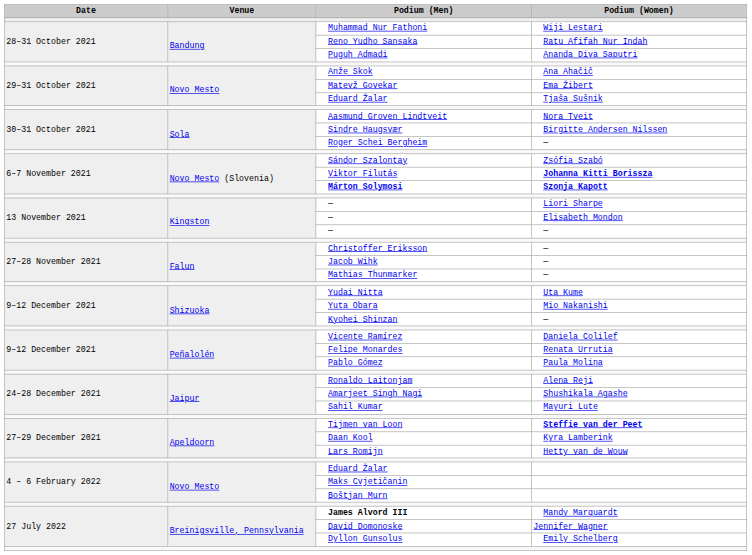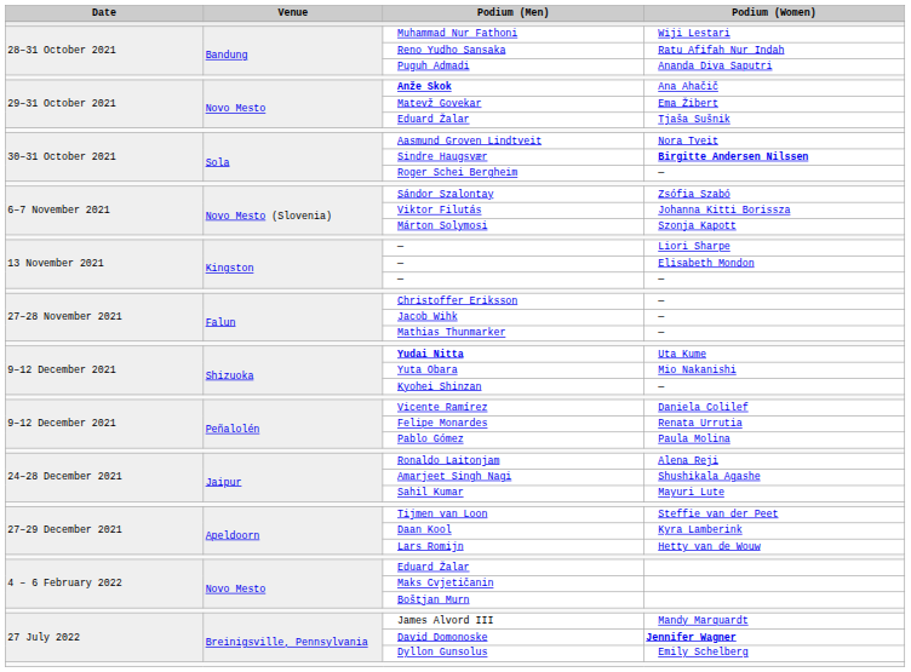Anže Skok | Podium (Men): normal -> bold
Sindre Haugsvær | Podium (Women): normal -> bold
Viktor Filutás | Podium (Women): bold -> normal
Márton Solymosi | Podium (Men): bold -> normal
Márton Solymosi | Podium (Women): bold -> normal
Yudai Nitta | Podium (Men): normal -> bold
Tijmen van Loon | Podium (Women): bold -> normal
James Alvord III | Podium (Men): bold -> normal
David Domonoske | Podium (Women): normal -> bold
